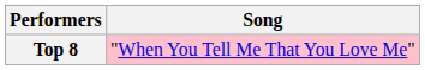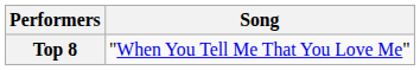Top 8 | Song: pink background -> no background
